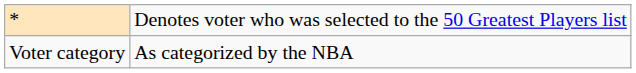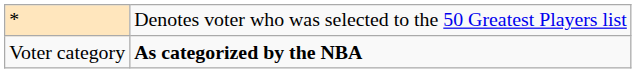Voter category | column 2: normal -> bold
